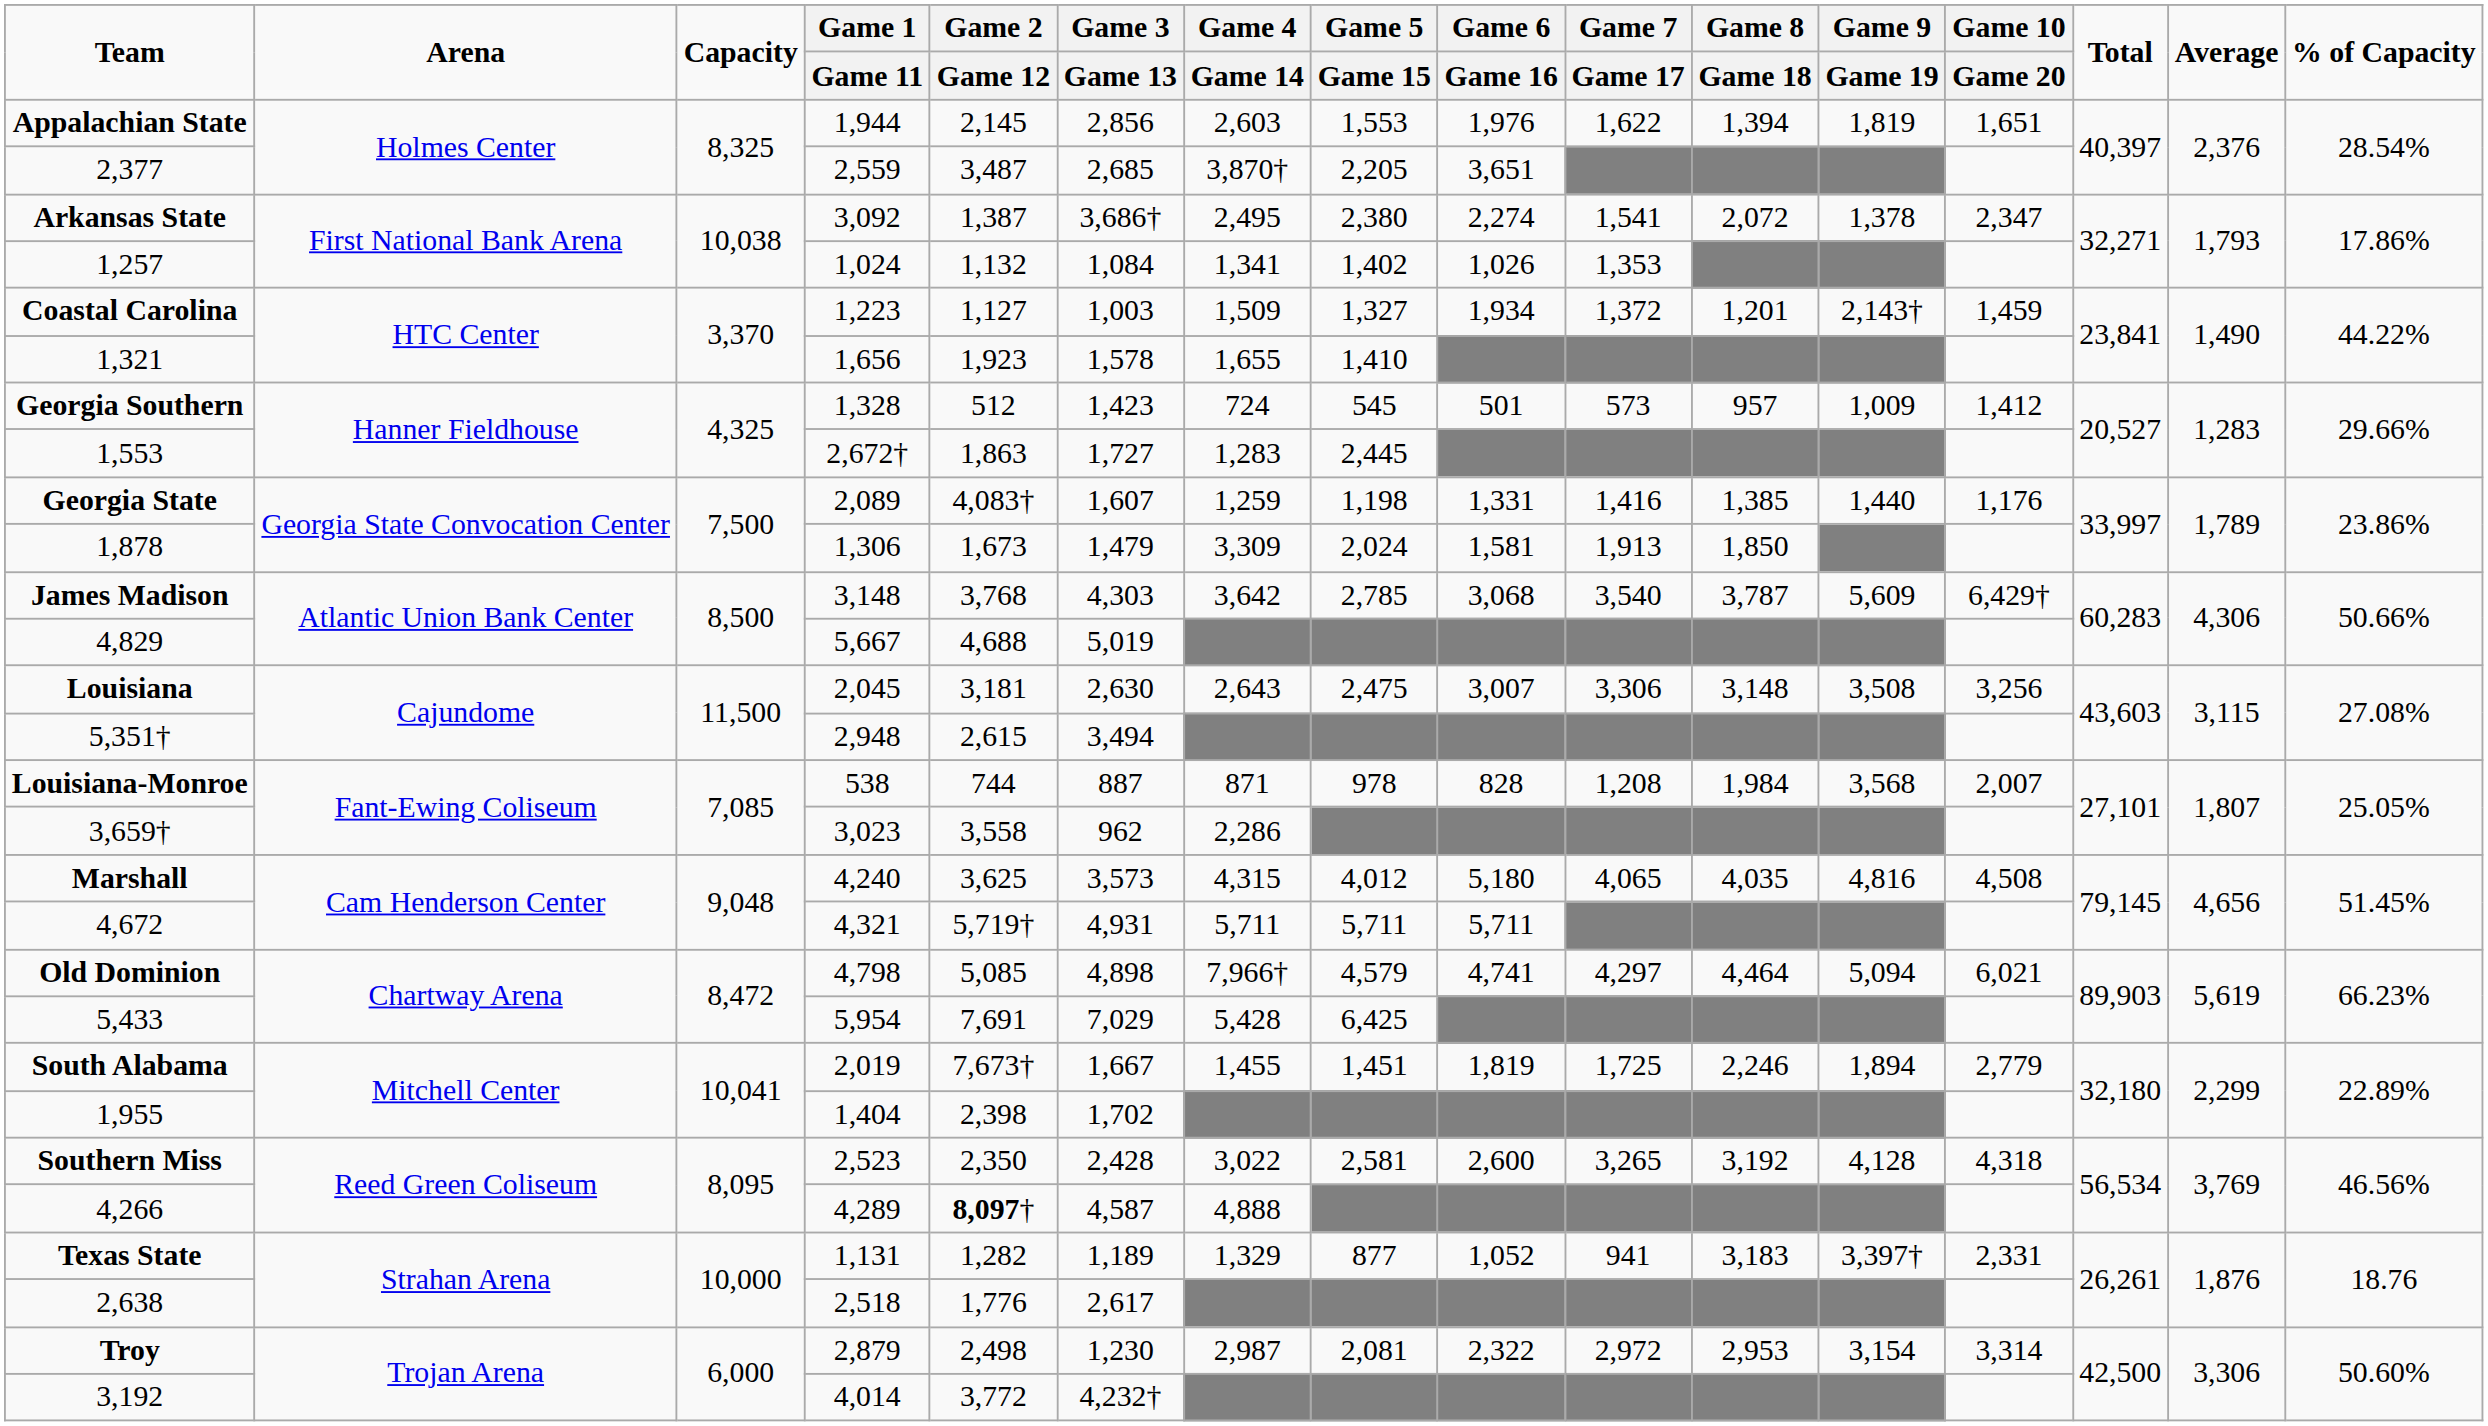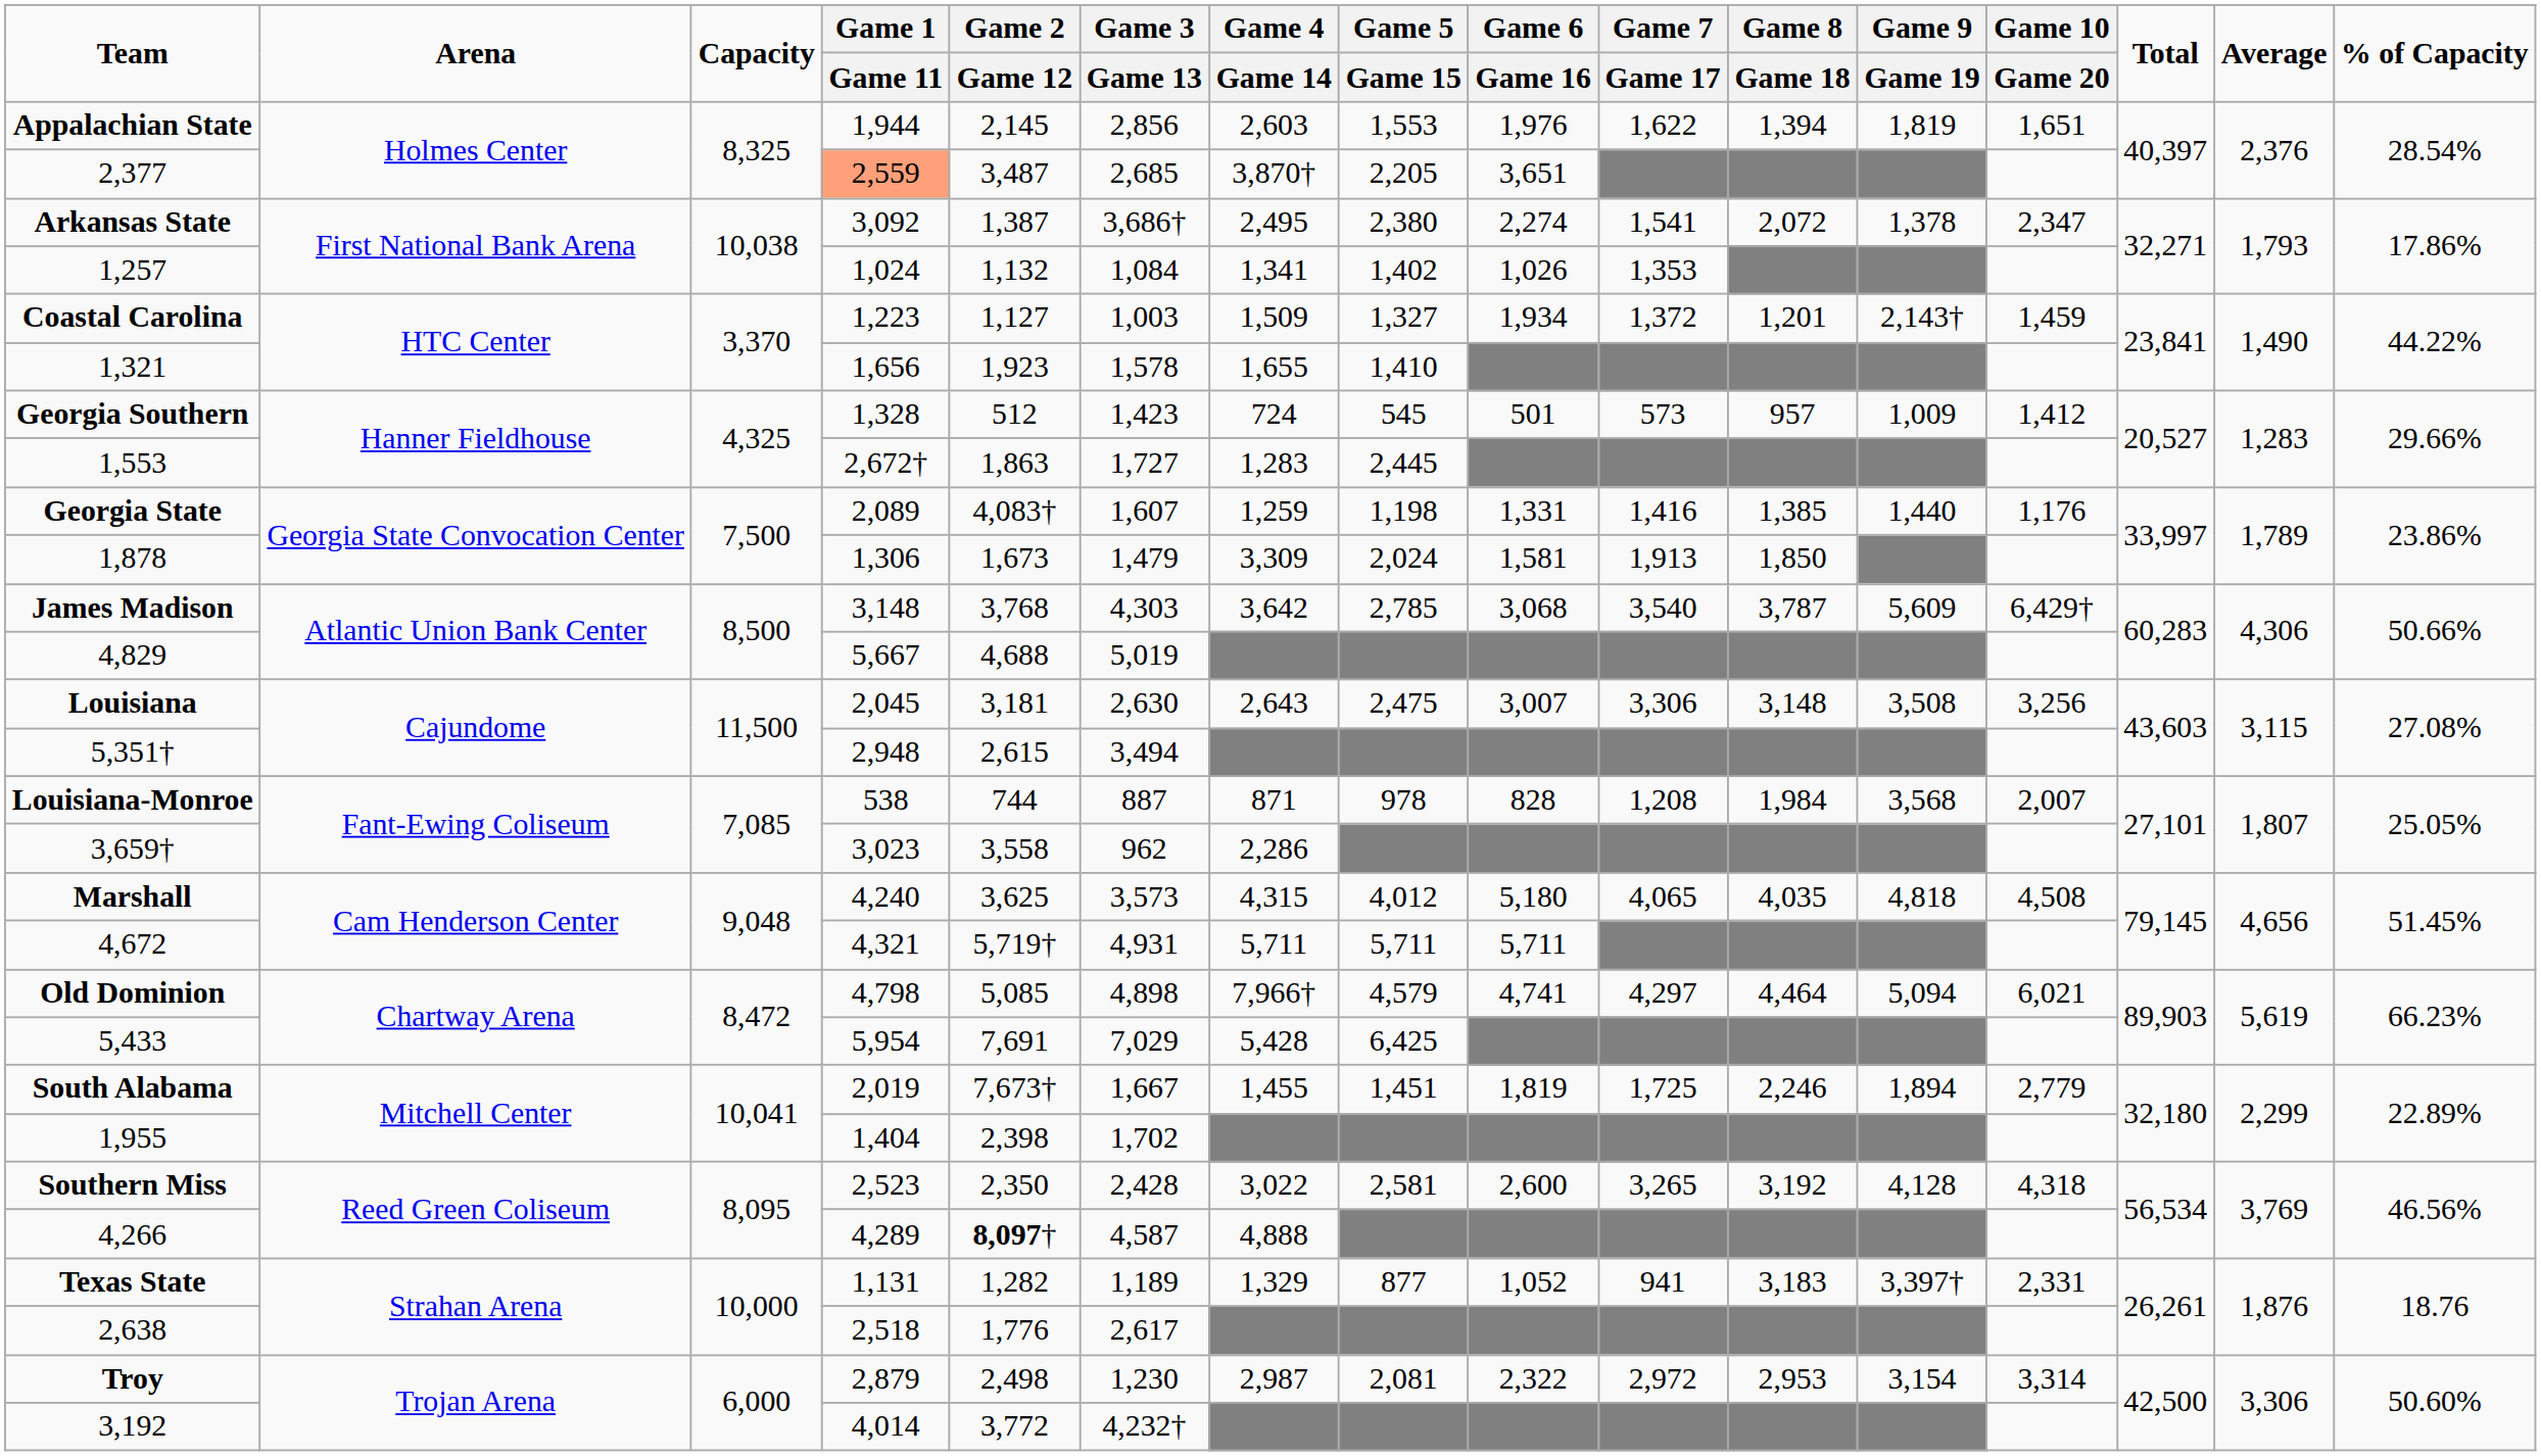2,377 | Game 1 / Game 11: no background -> lightsalmon background
Marshall | Game 9 / Game 19: 4,816 -> 4,818
